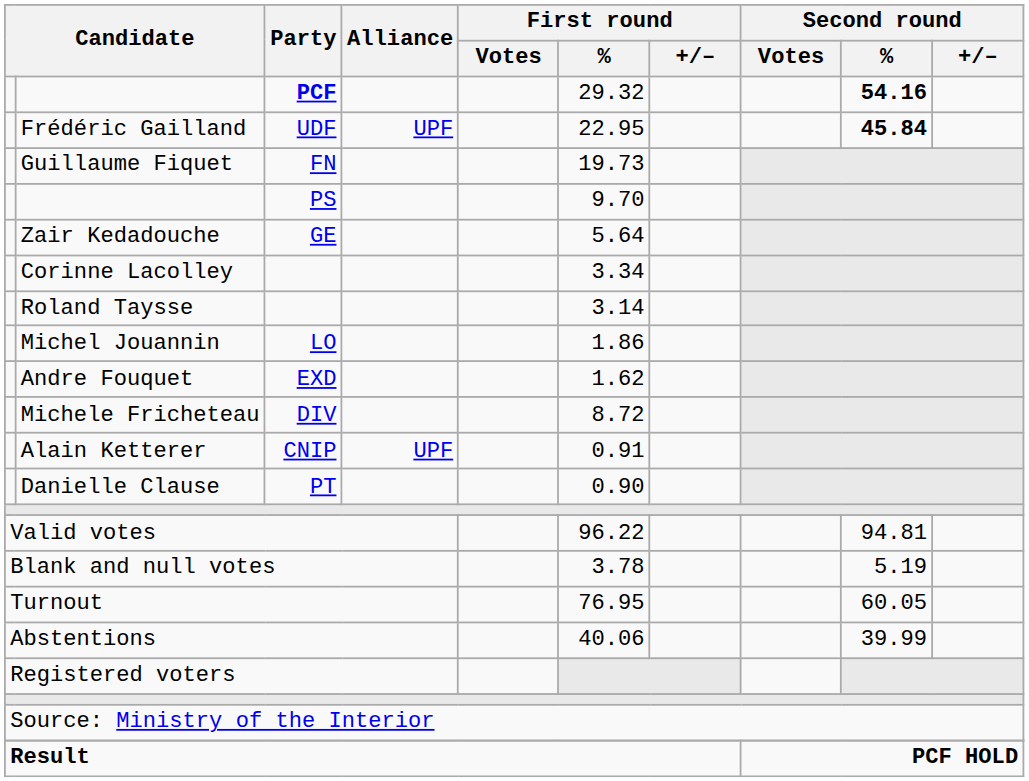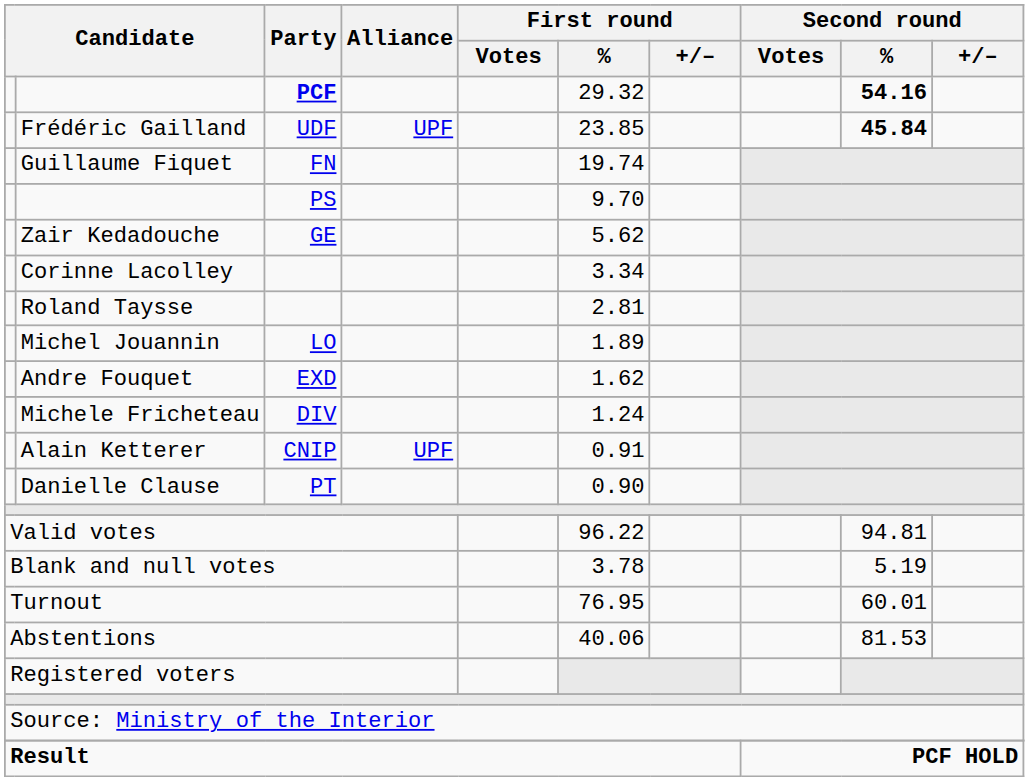Frédéric Gailland | First round / %: 22.95 -> 23.85
Guillaume Fiquet | First round / %: 19.73 -> 19.74
Zair Kedadouche | First round / %: 5.64 -> 5.62
Roland Taysse | First round / %: 3.14 -> 2.81
Michel Jouannin | First round / %: 1.86 -> 1.89
Michele Fricheteau | First round / %: 8.72 -> 1.24
Turnout | Second round / %: 60.05 -> 60.01
Abstentions | Second round / %: 39.99 -> 81.53
